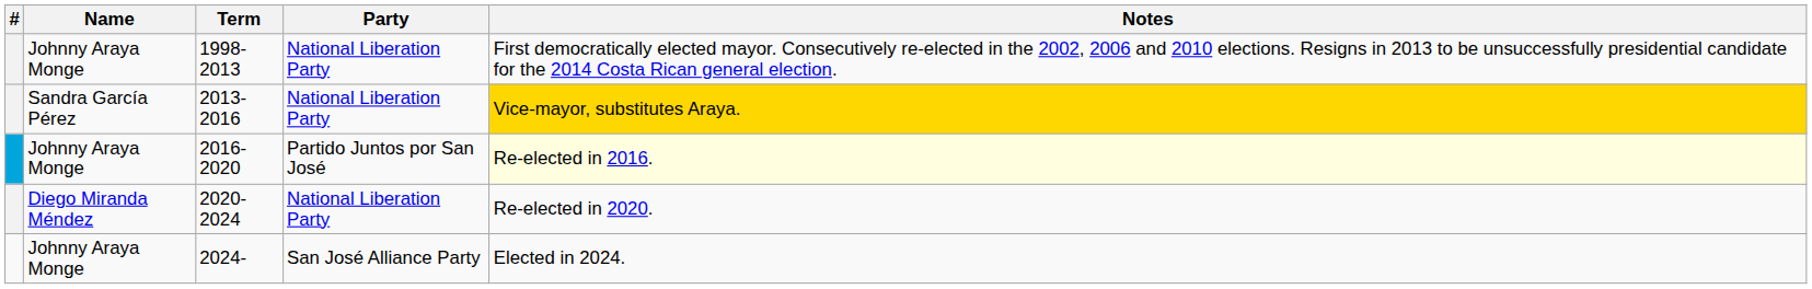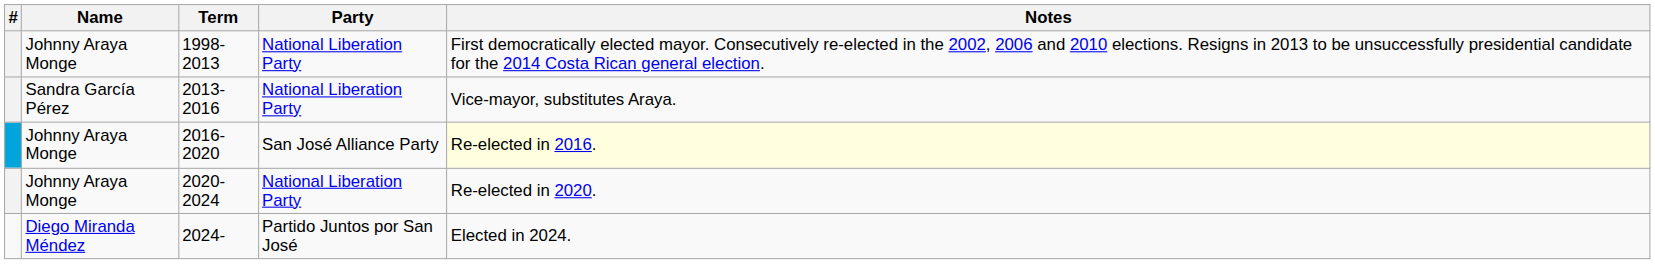2013-2016 | Notes: gold background -> no background
2016-2020 | Party: Partido Juntos por San José -> San José Alliance Party
2020-2024 | Name: Diego Miranda Méndez -> Johnny Araya Monge
2024- | Name: Johnny Araya Monge -> Diego Miranda Méndez
2024- | Party: San José Alliance Party -> Partido Juntos por San José
